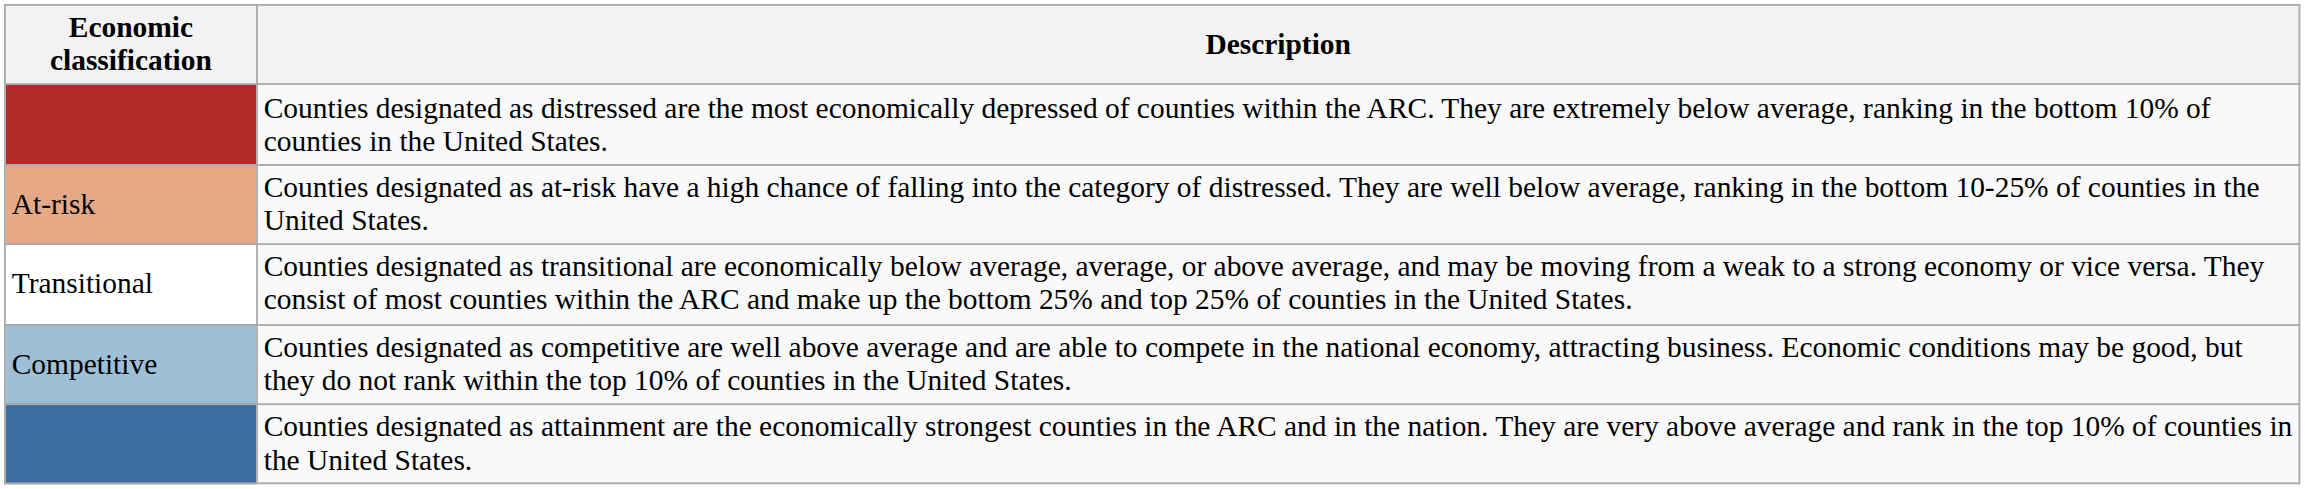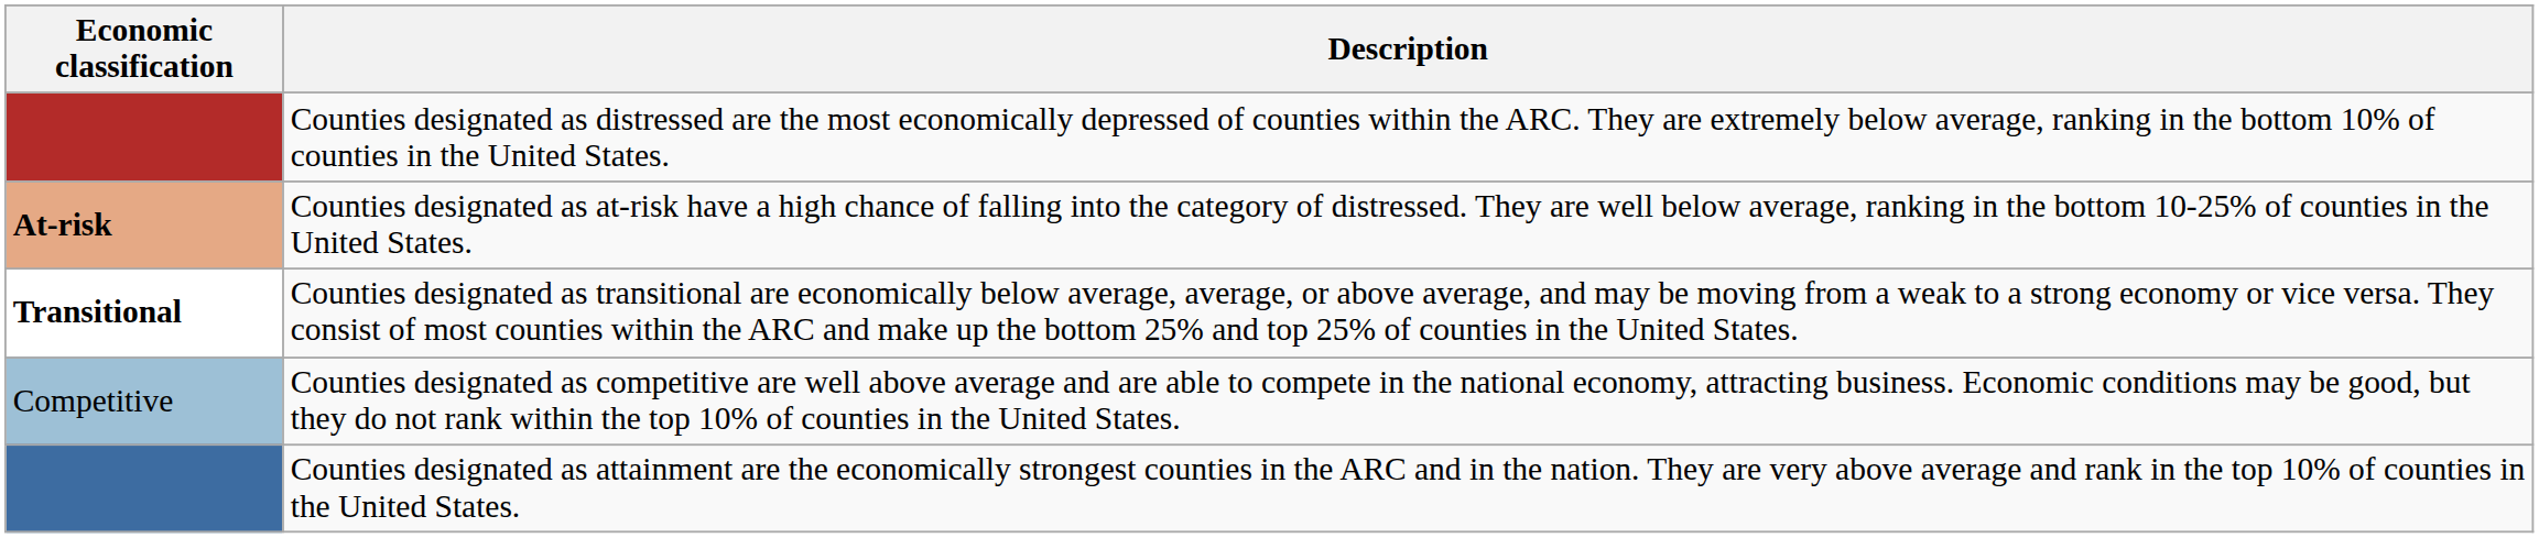row 3 | Economic classification: normal -> bold
row 4 | Economic classification: normal -> bold
